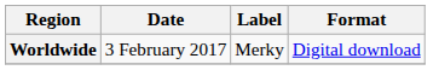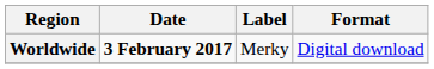Worldwide | Date: normal -> bold
